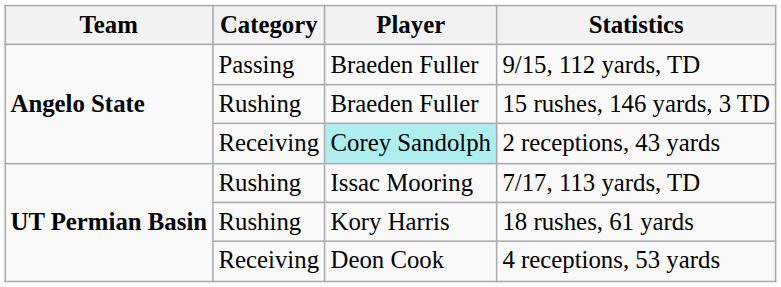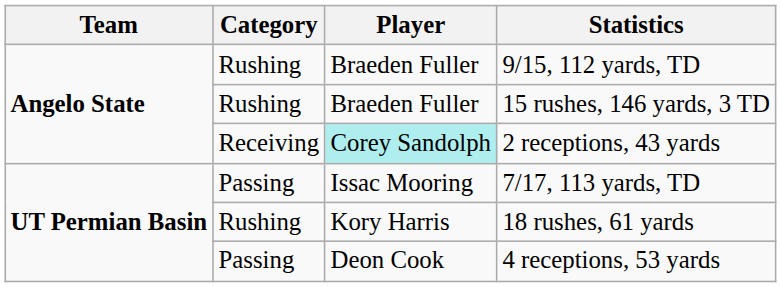9/15, 112 yards, TD | Category: Passing -> Rushing
7/17, 113 yards, TD | Category: Rushing -> Passing
4 receptions, 53 yards | Category: Receiving -> Passing
